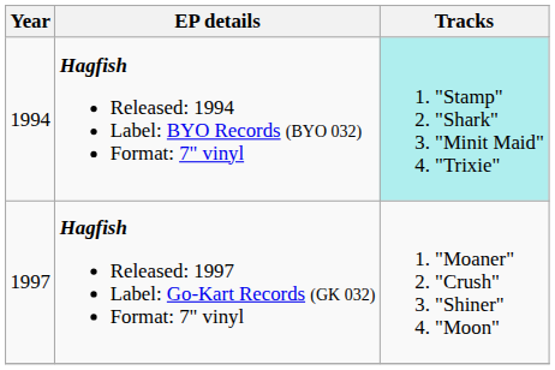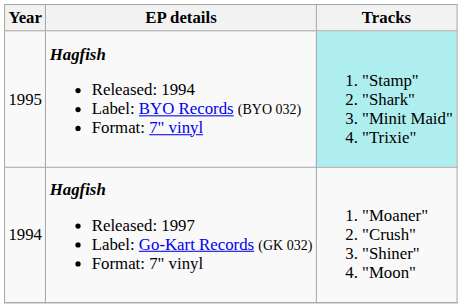row 2 | Year: 1994 -> 1995
row 3 | Year: 1997 -> 1994
